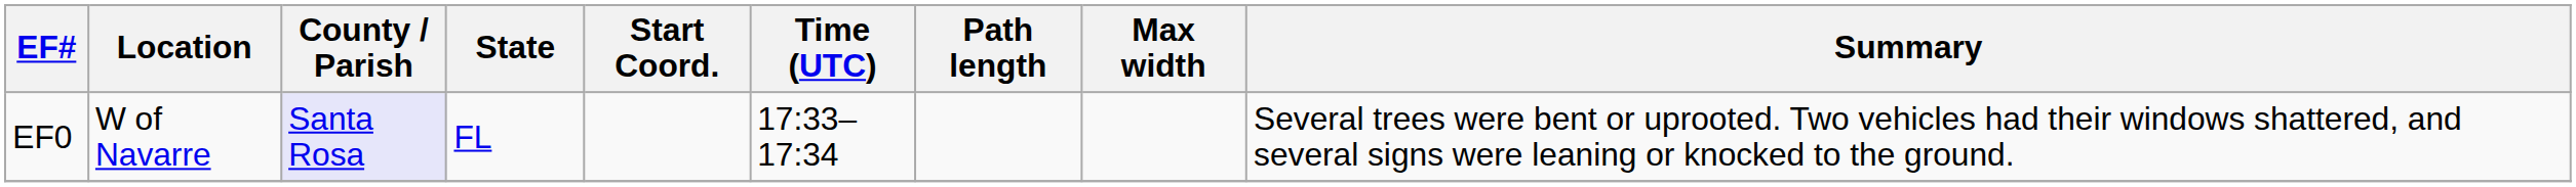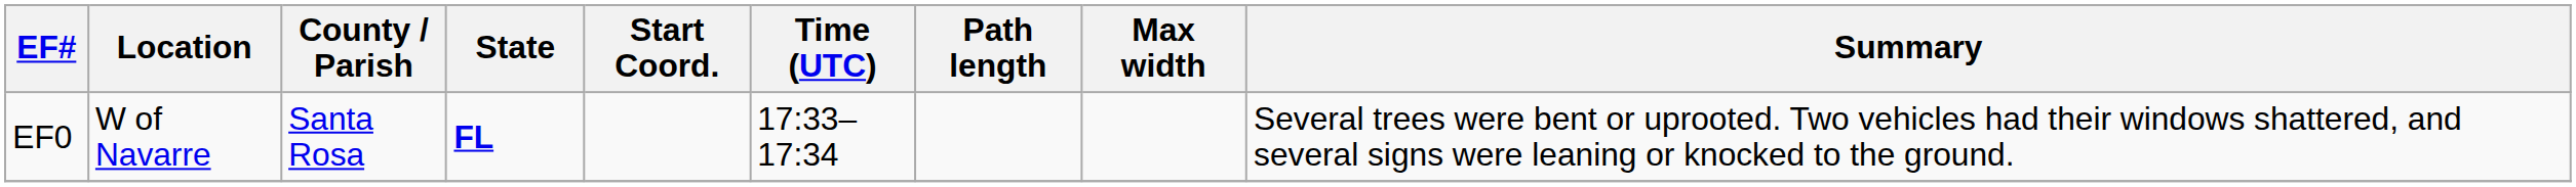EF0 | County / Parish: lavender background -> no background
EF0 | State: normal -> bold
